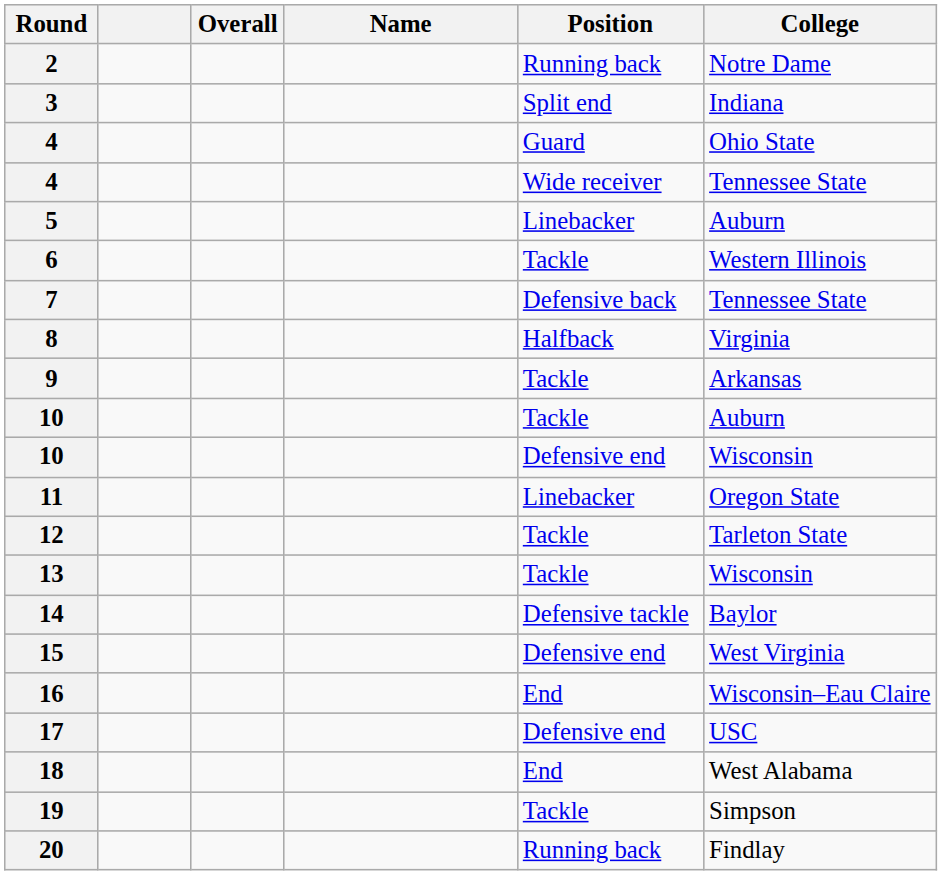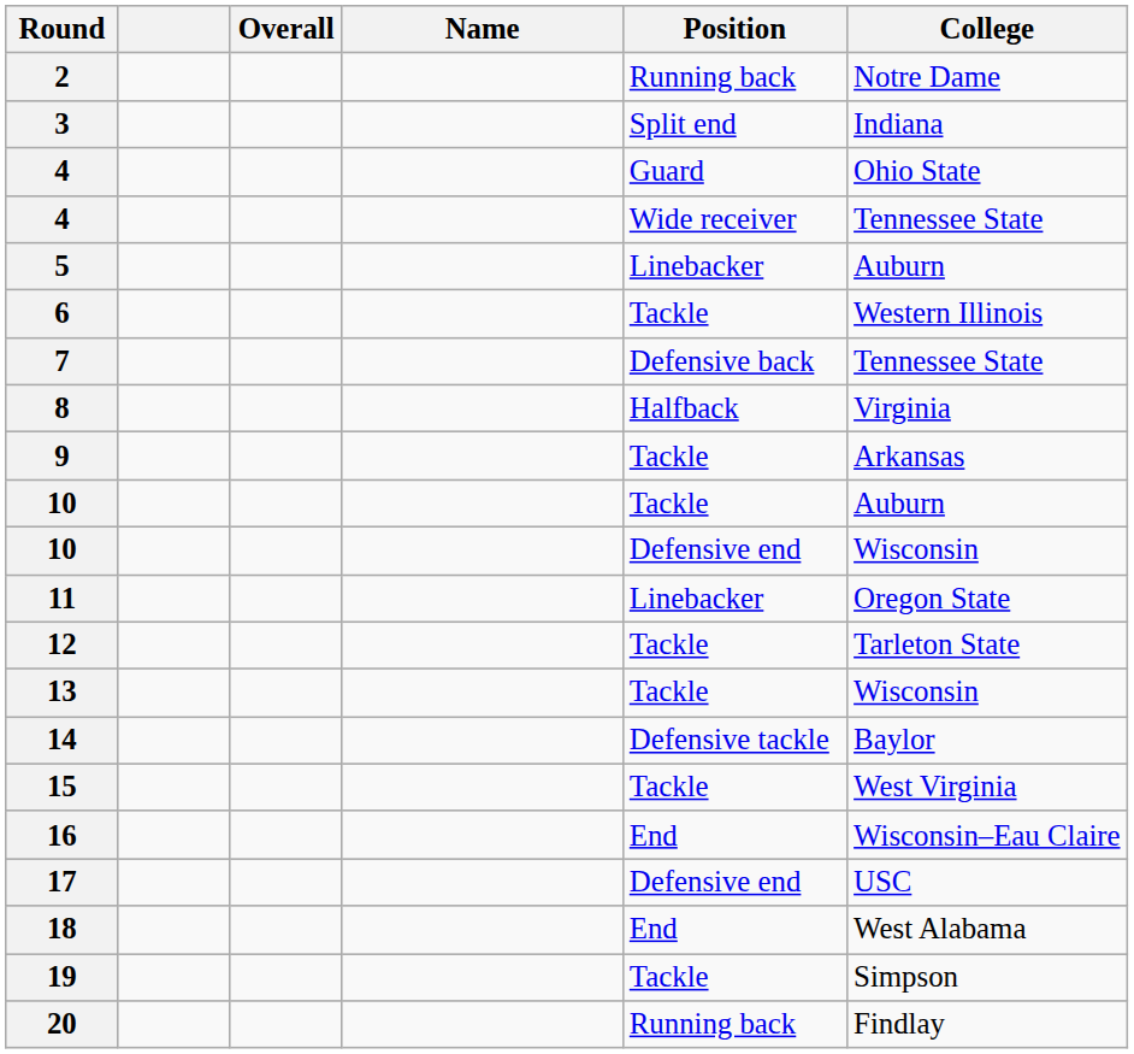15 | Position: Defensive end -> Tackle
